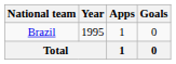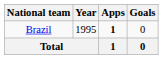Brazil | Apps: normal -> bold
